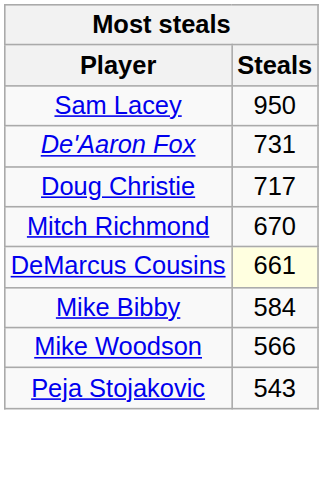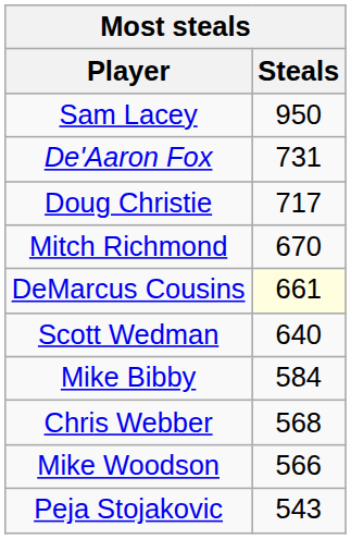+ row: Scott Wedman | 640
+ row: Chris Webber | 568
